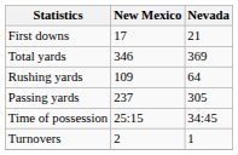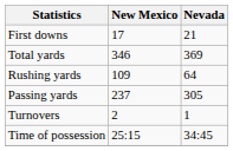rows swapped: Turnovers <-> Time of possession
